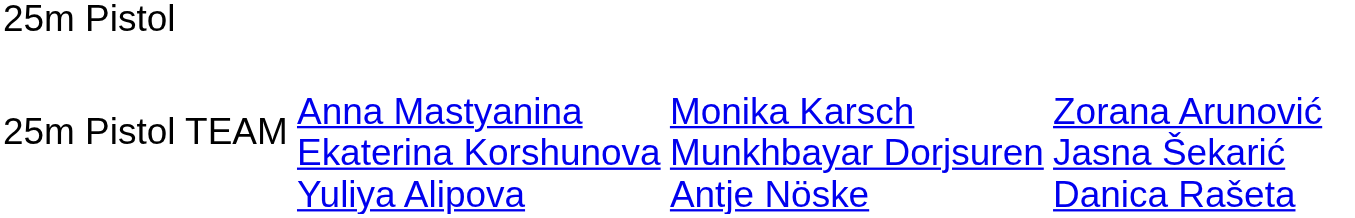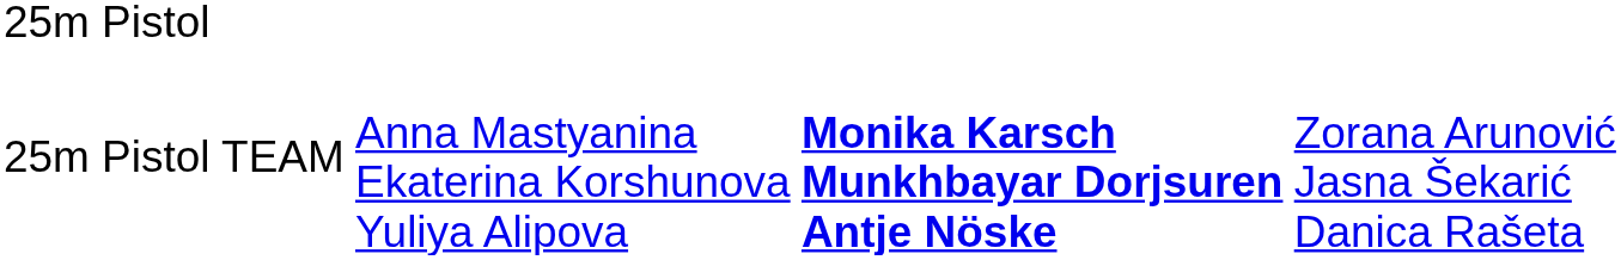25m Pistol TEAM | column 3: normal -> bold
